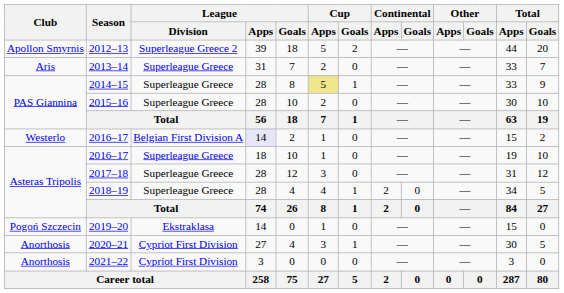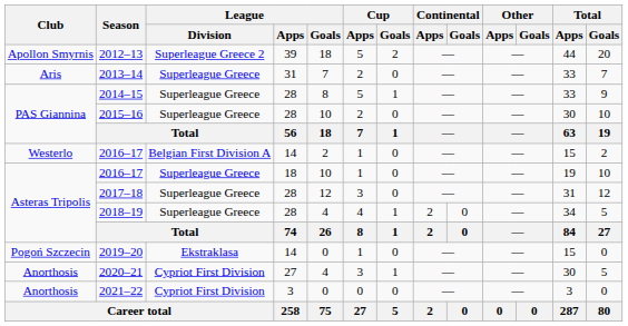2014–15 | Cup / Apps: khaki background -> no background
Westerlo / 2016–17 | League / Apps: lavender background -> no background
